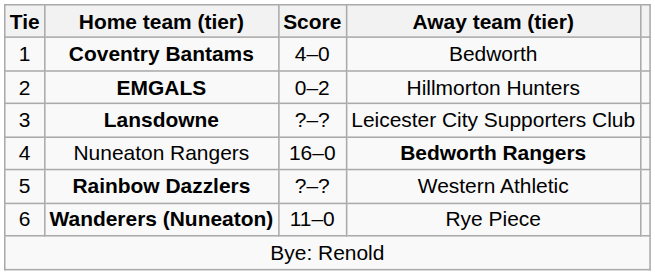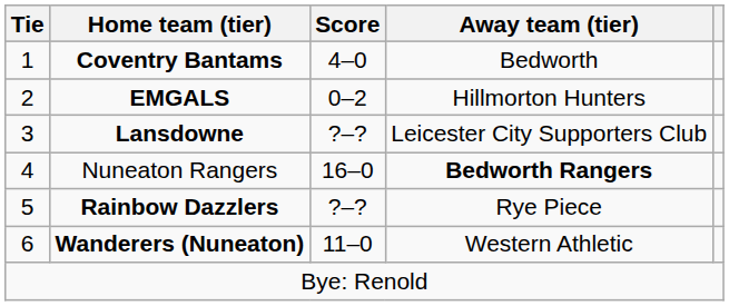Rainbow Dazzlers | Away team (tier): Western Athletic -> Rye Piece
Wanderers (Nuneaton) | Away team (tier): Rye Piece -> Western Athletic
